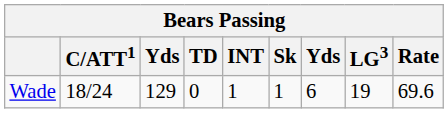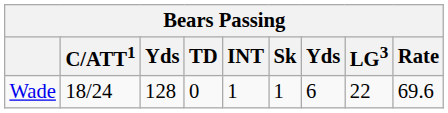Wade | column 3: 129 -> 128
Wade | LG3: 19 -> 22
